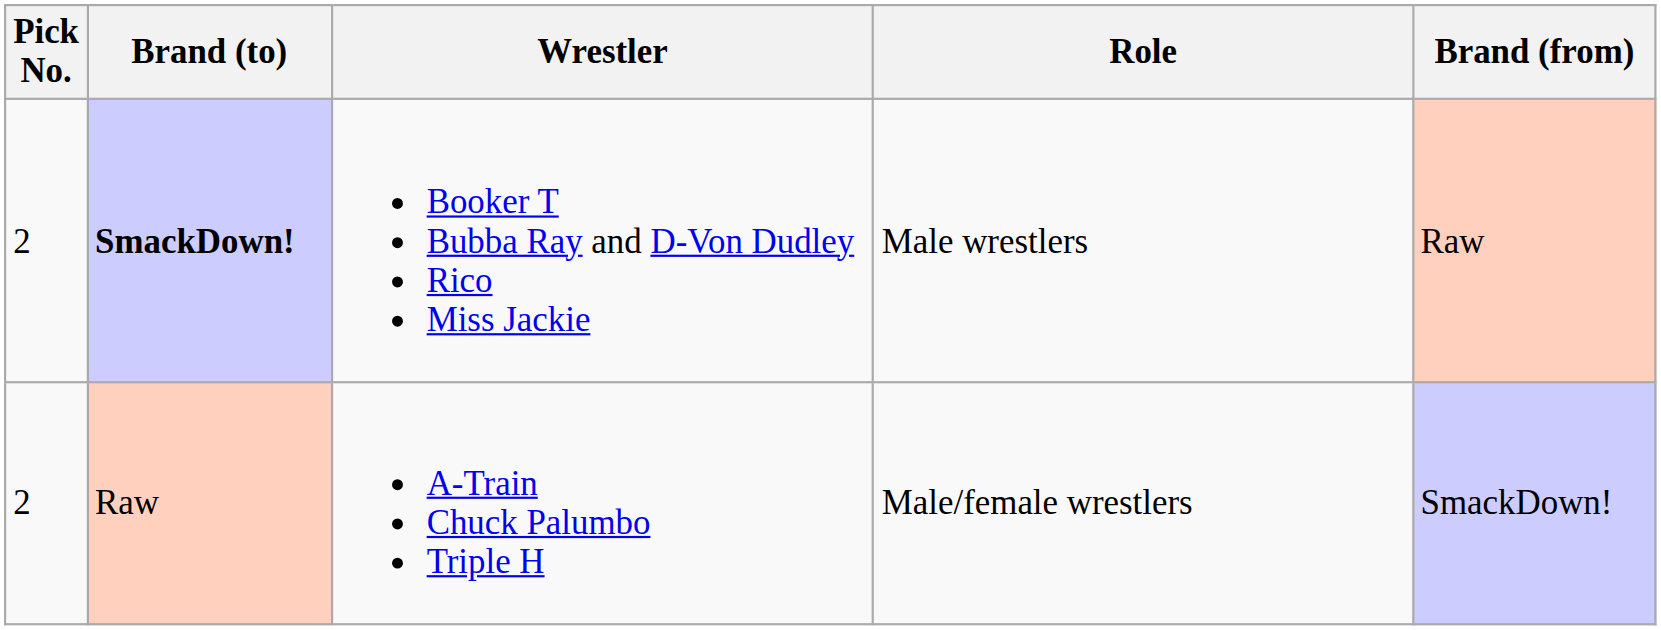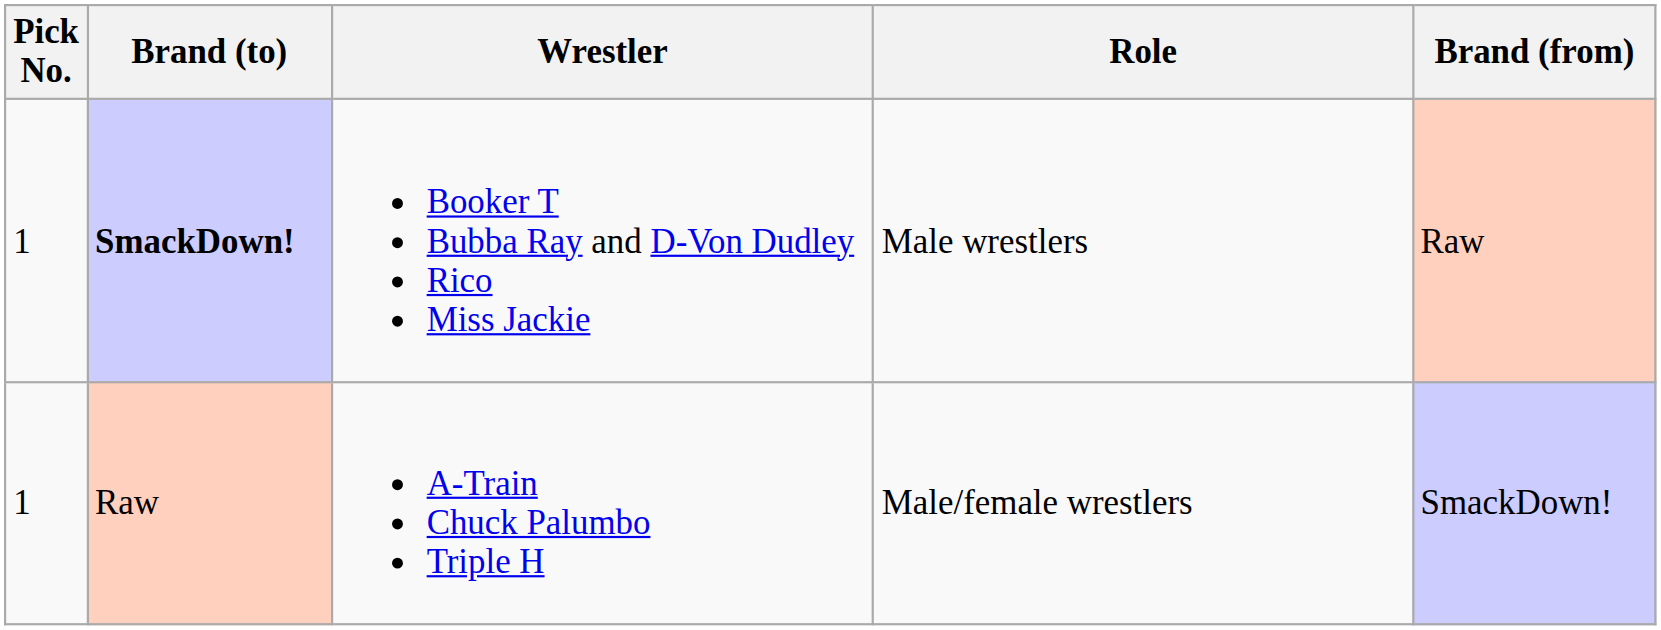row 2 | Pick No.: 2 -> 1
row 3 | Pick No.: 2 -> 1
